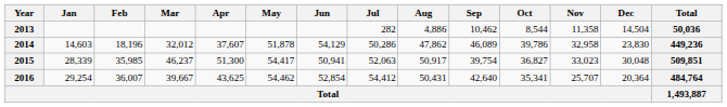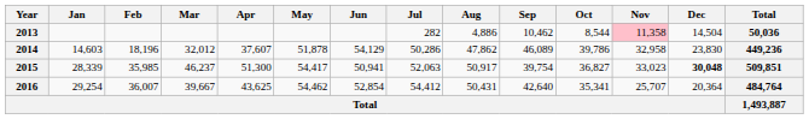2013 | Nov: no background -> pink background
2015 | Dec: normal -> bold
